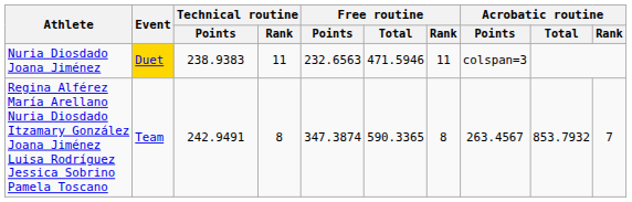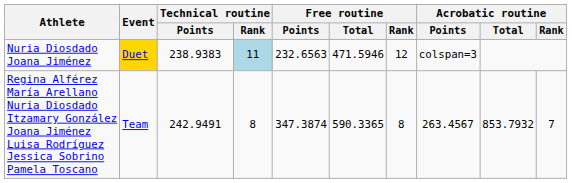Nuria Diosdado Joana Jiménez | Technical routine / Rank: no background -> lightblue background
Nuria Diosdado Joana Jiménez | Free routine / Rank: 11 -> 12
